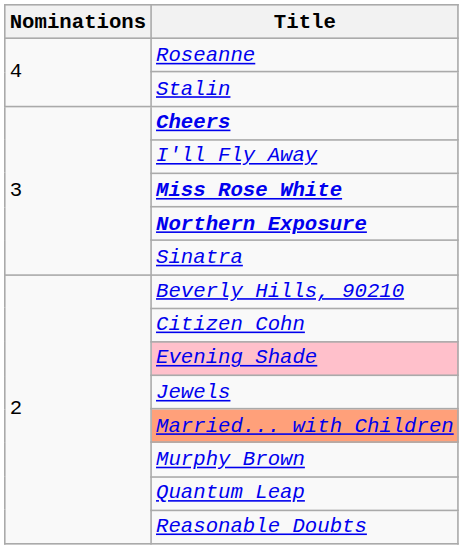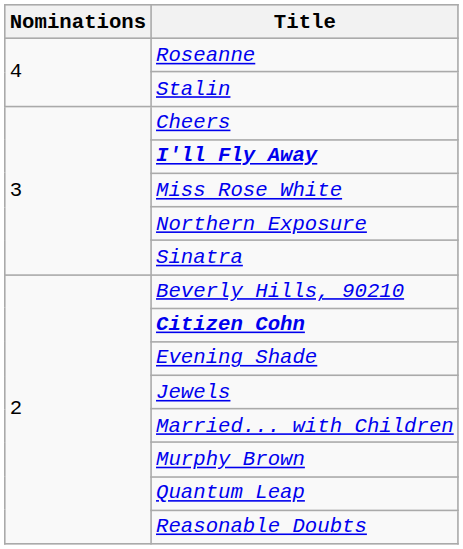Cheers | Title: bold -> normal
I'll Fly Away | Title: normal -> bold
Miss Rose White | Title: bold -> normal
Northern Exposure | Title: bold -> normal
Citizen Cohn | Title: normal -> bold
Evening Shade | Title: pink background -> no background
Married... with Children | Title: lightsalmon background -> no background
